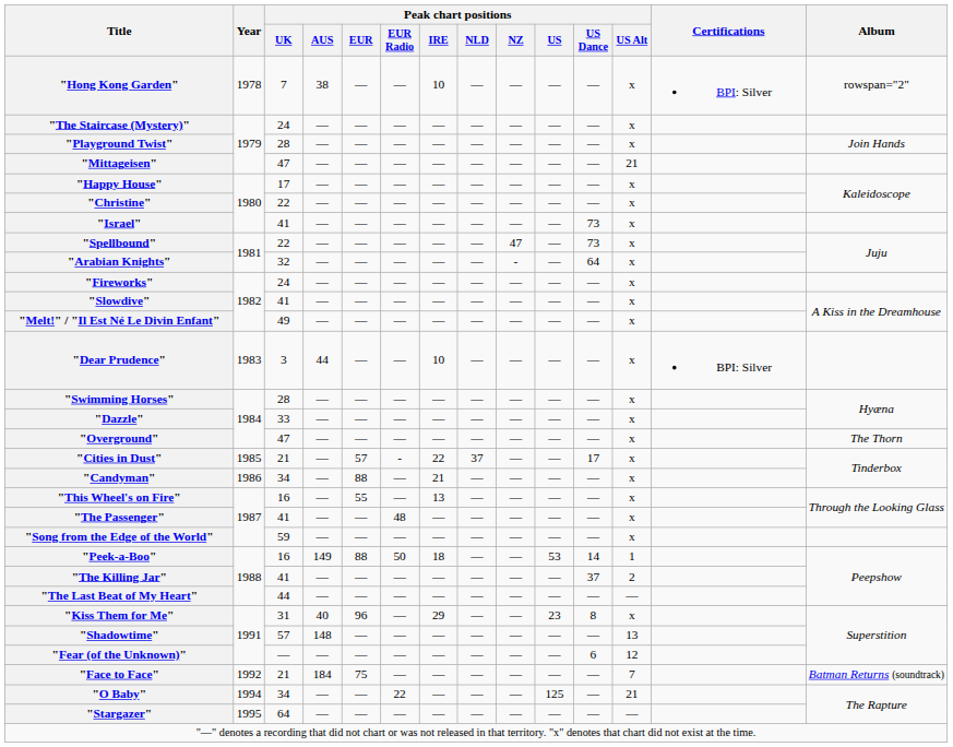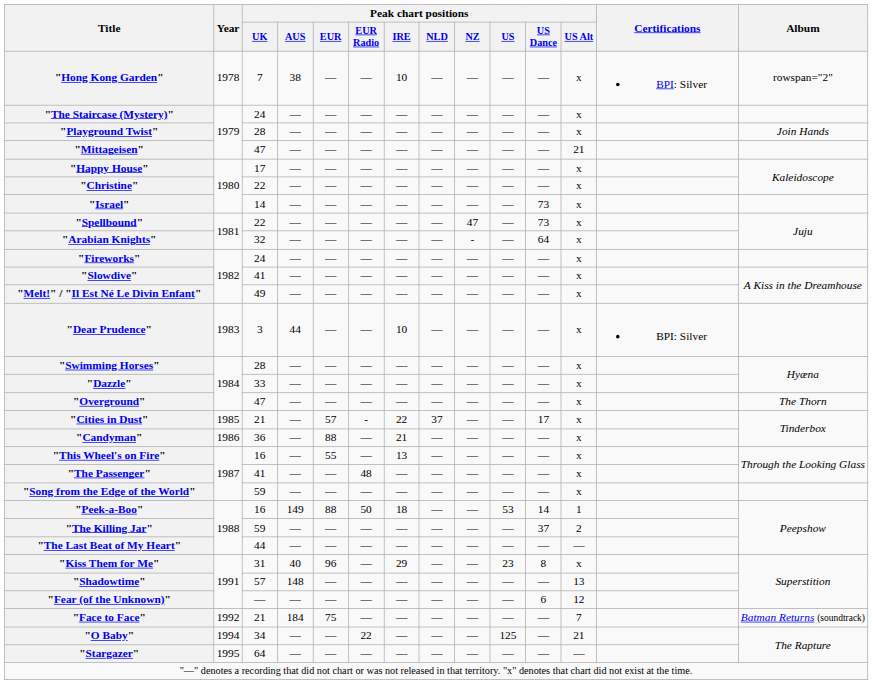"Israel" | Peak chart positions / UK: 41 -> 14
"Candyman" | Peak chart positions / UK: 34 -> 36
"The Killing Jar" | Peak chart positions / UK: 41 -> 59
